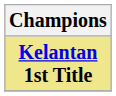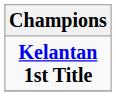row 2 | column 1: khaki background -> no background
